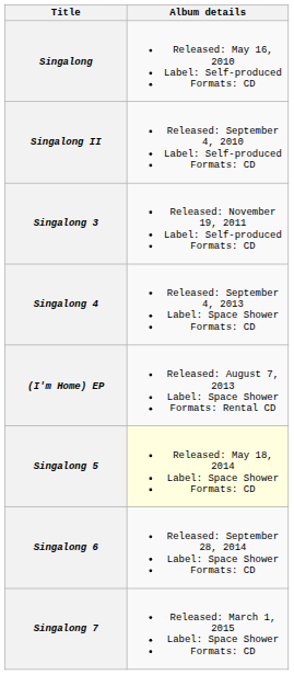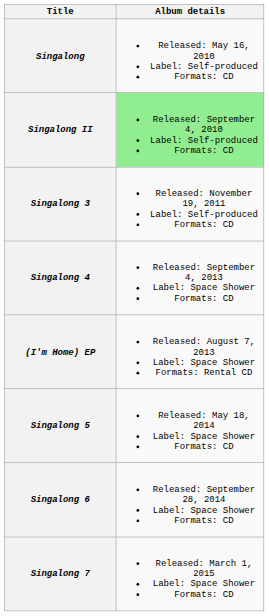Singalong II | Album details: no background -> lightgreen background
Singalong 5 | Album details: lightyellow background -> no background
